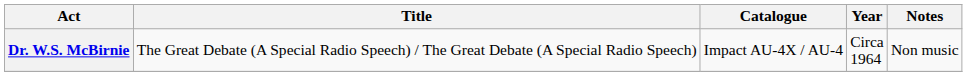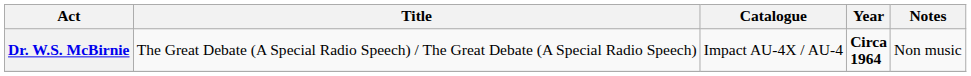Dr. W.S. McBirnie | Year: normal -> bold
